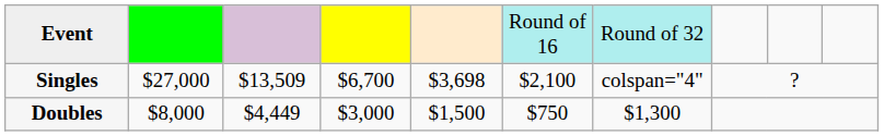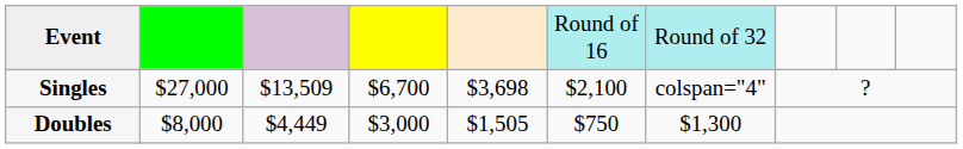Doubles | column 5: $1,500 -> $1,505
